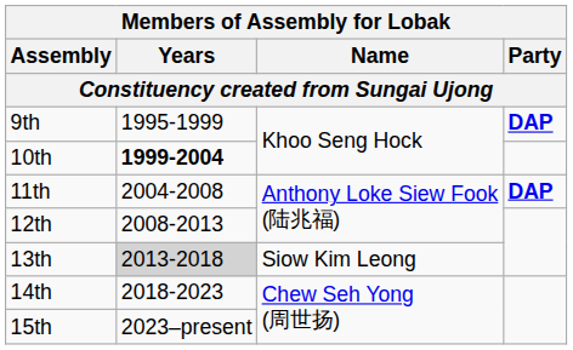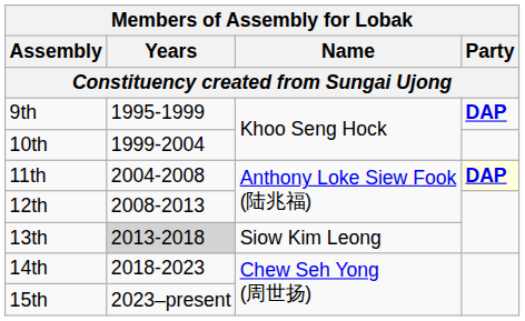10th | Years: bold -> normal
11th | Party: no background -> lightyellow background
